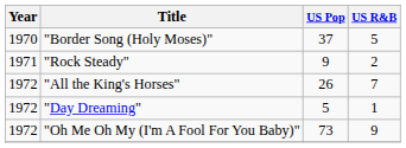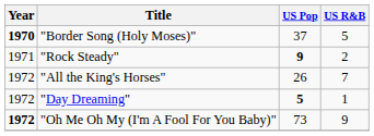"Border Song (Holy Moses)" | Year: normal -> bold
"Rock Steady" | US Pop: normal -> bold
"Day Dreaming" | US Pop: normal -> bold
"Oh Me Oh My (I'm A Fool For You Baby)" | Year: normal -> bold
